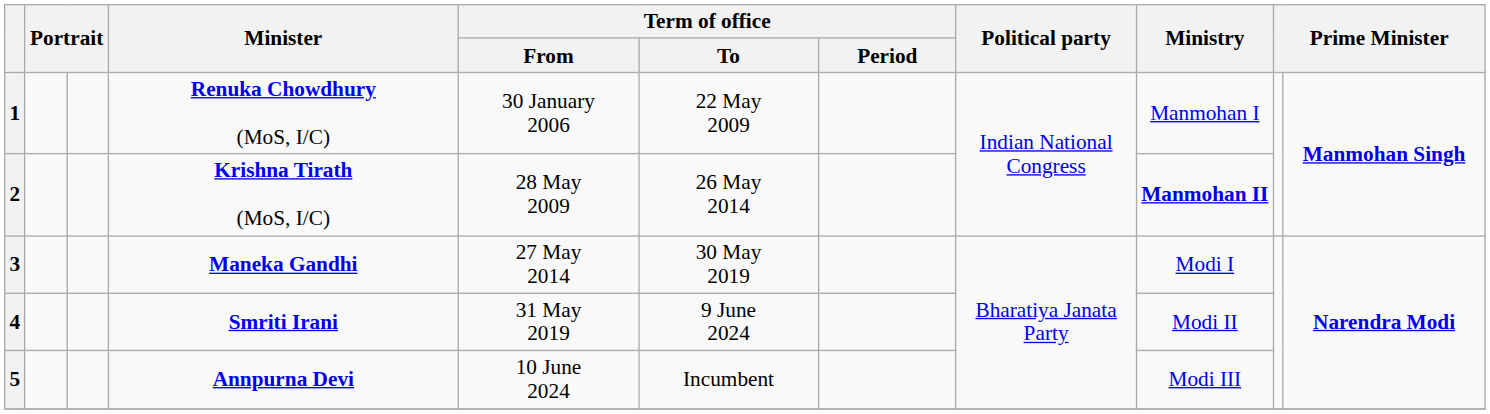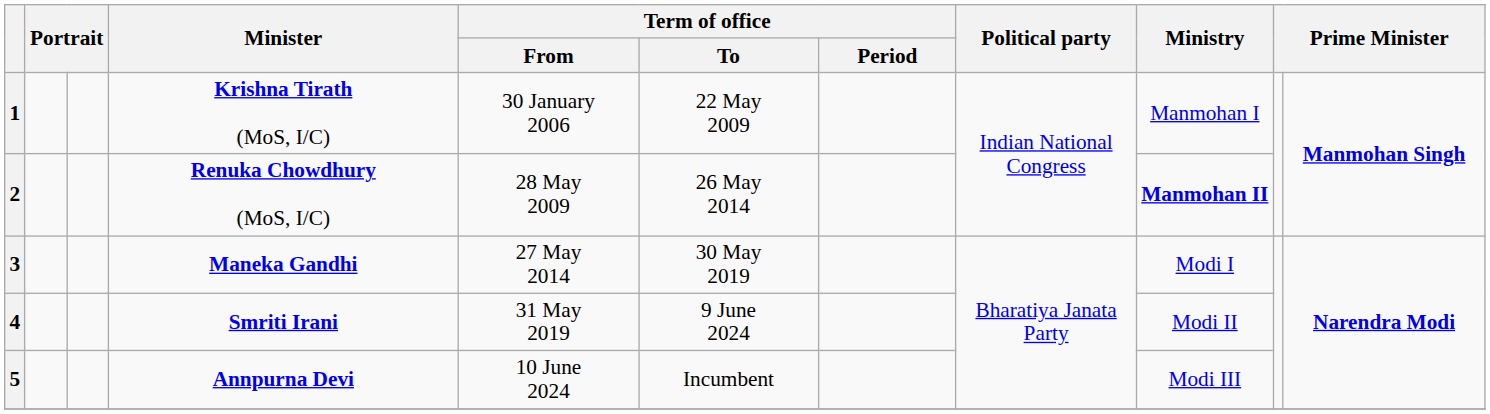1 | Minister: Renuka Chowdhury (MoS, I/C) -> Krishna Tirath (MoS, I/C)
2 | Minister: Krishna Tirath (MoS, I/C) -> Renuka Chowdhury (MoS, I/C)
